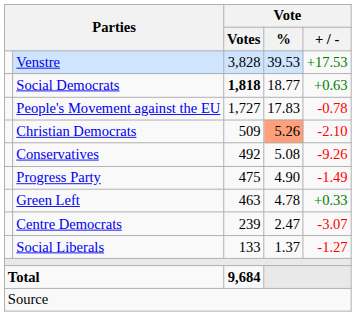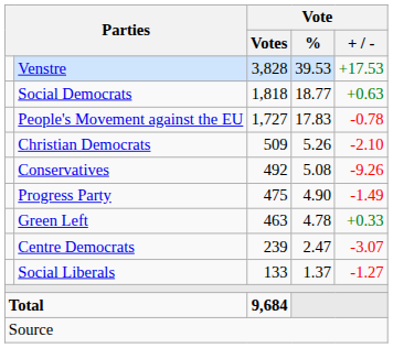Social Democrats | Vote / Votes: bold -> normal
Christian Democrats | Vote / %: lightsalmon background -> no background
